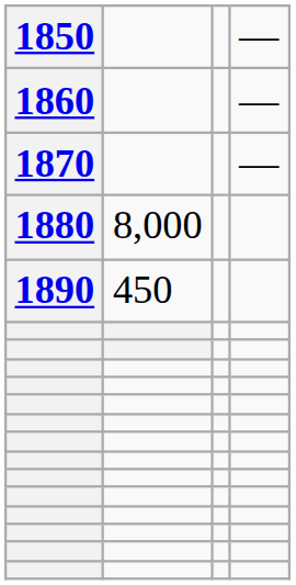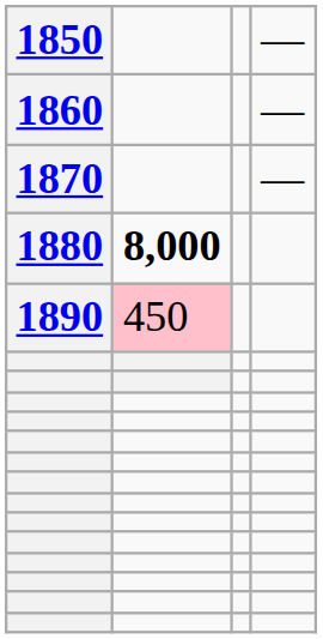1880 | column 2: normal -> bold
1890 | column 2: no background -> pink background
